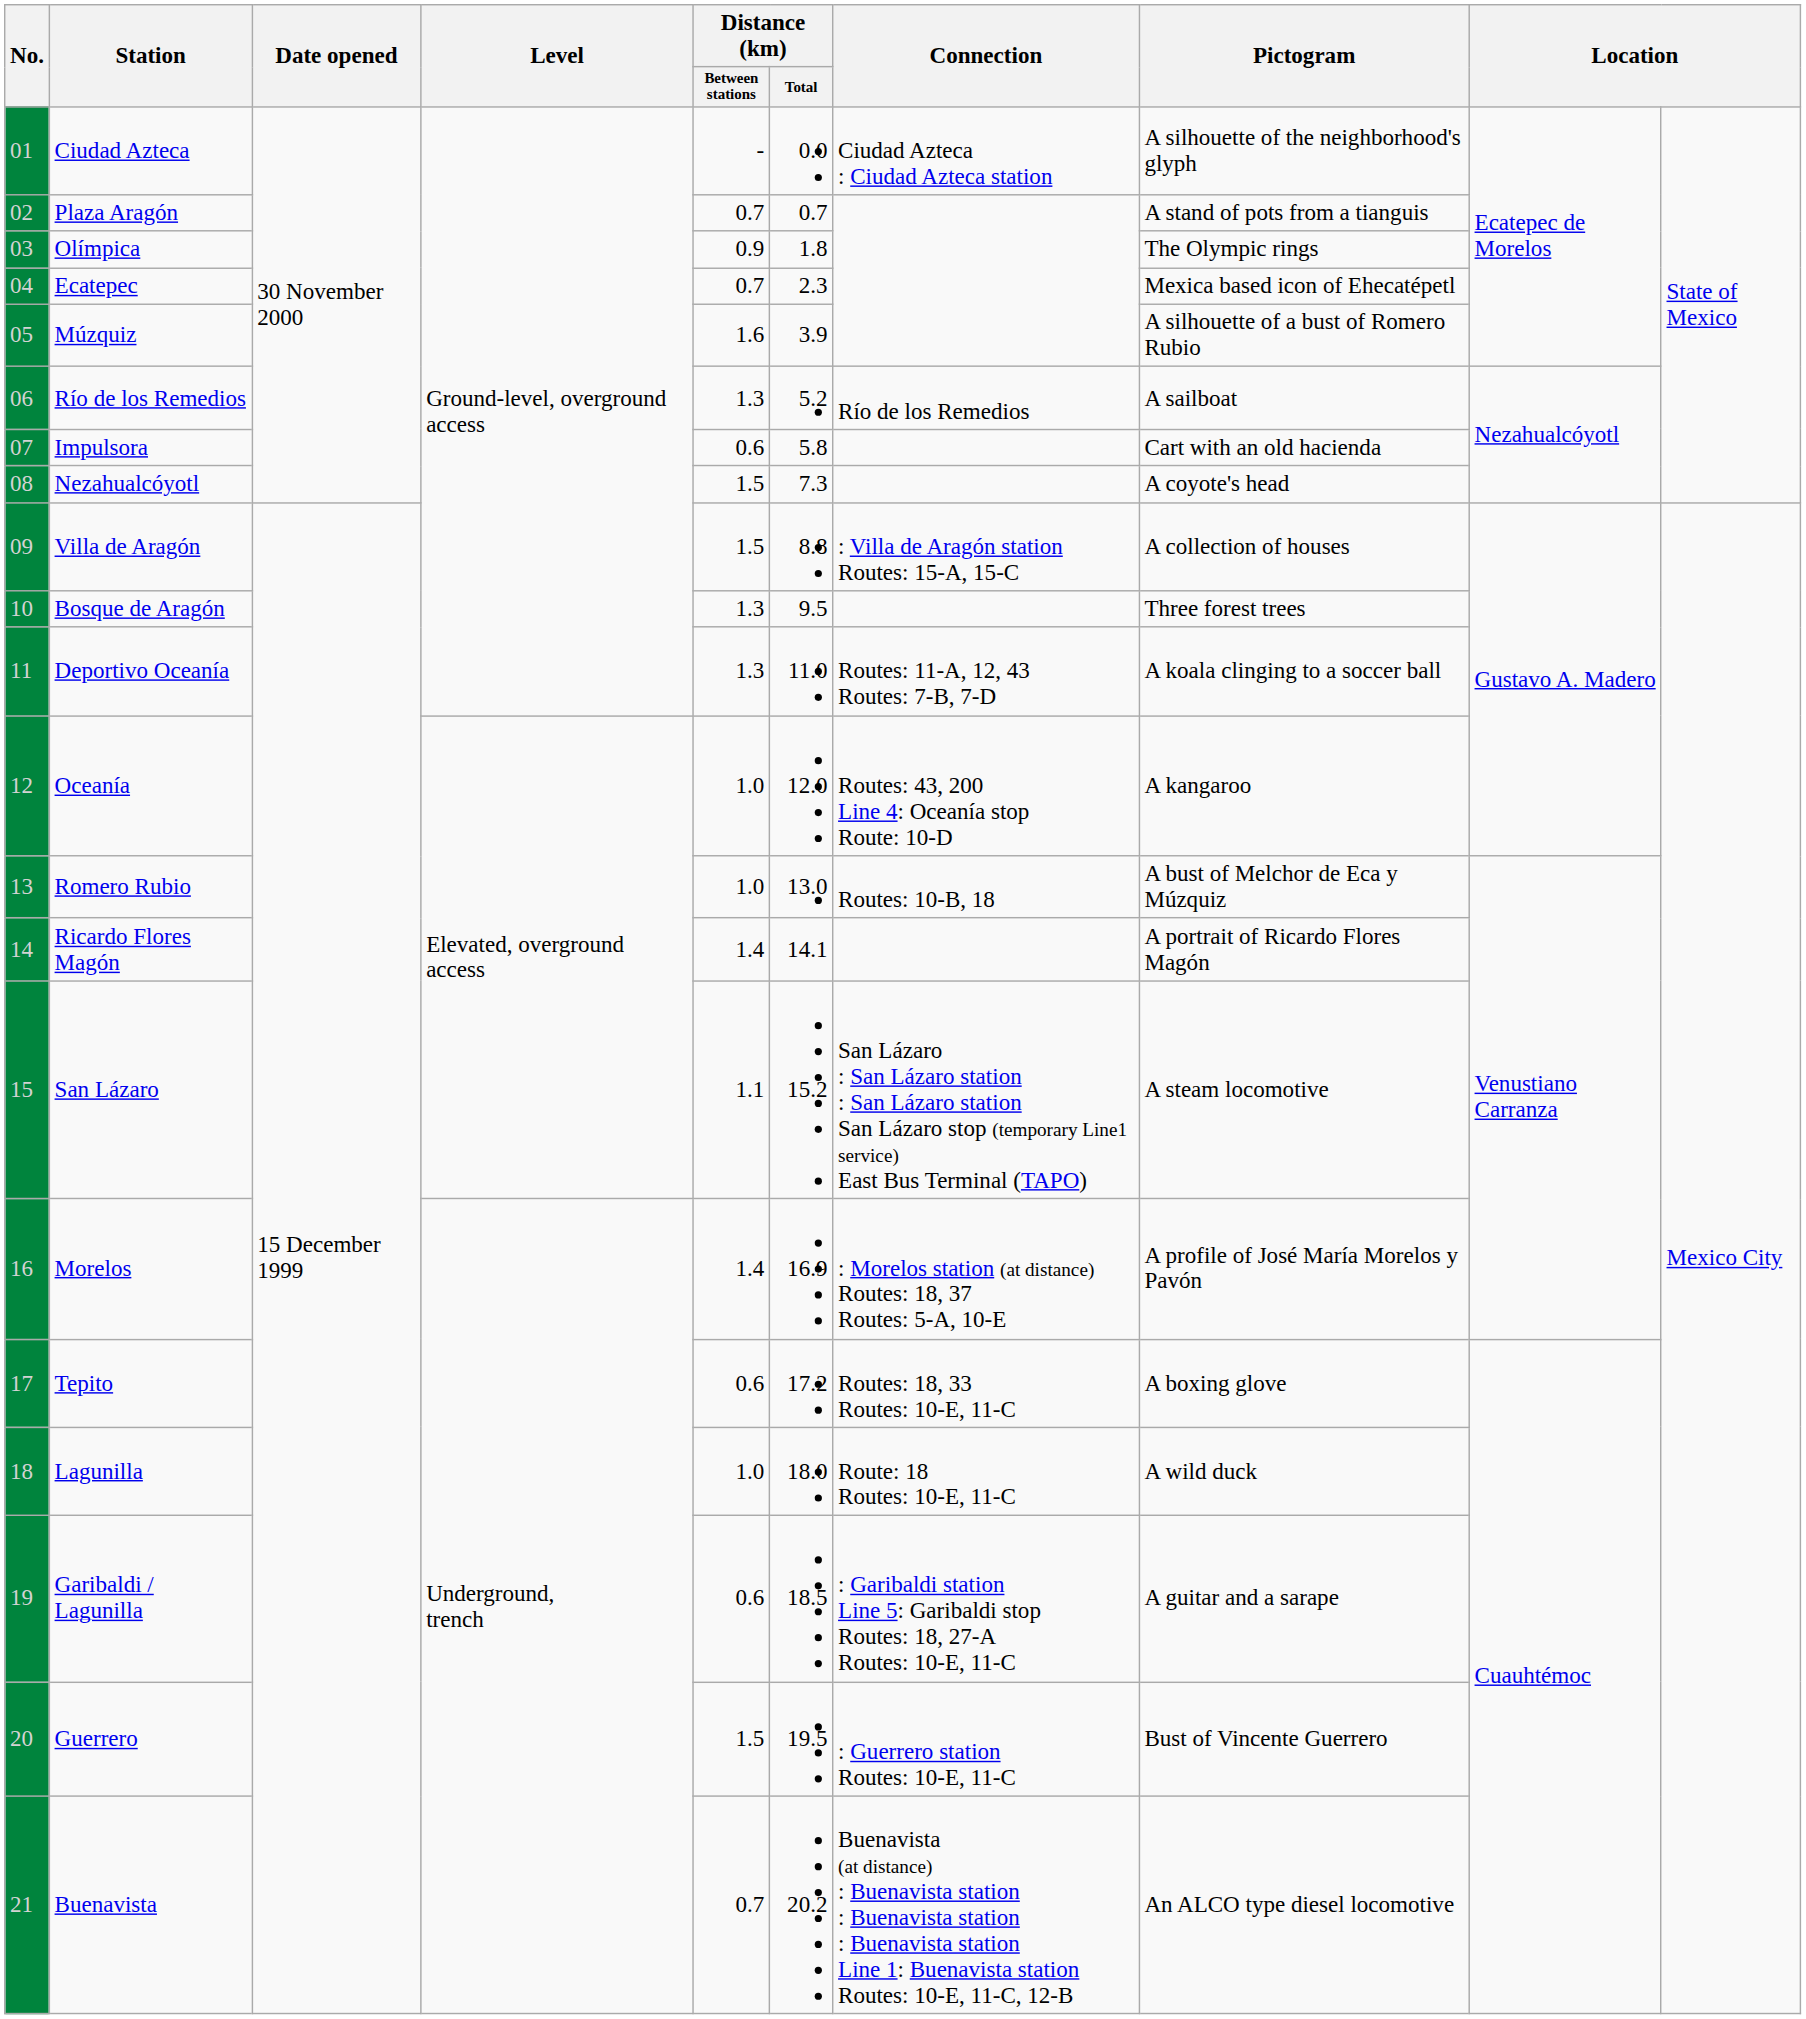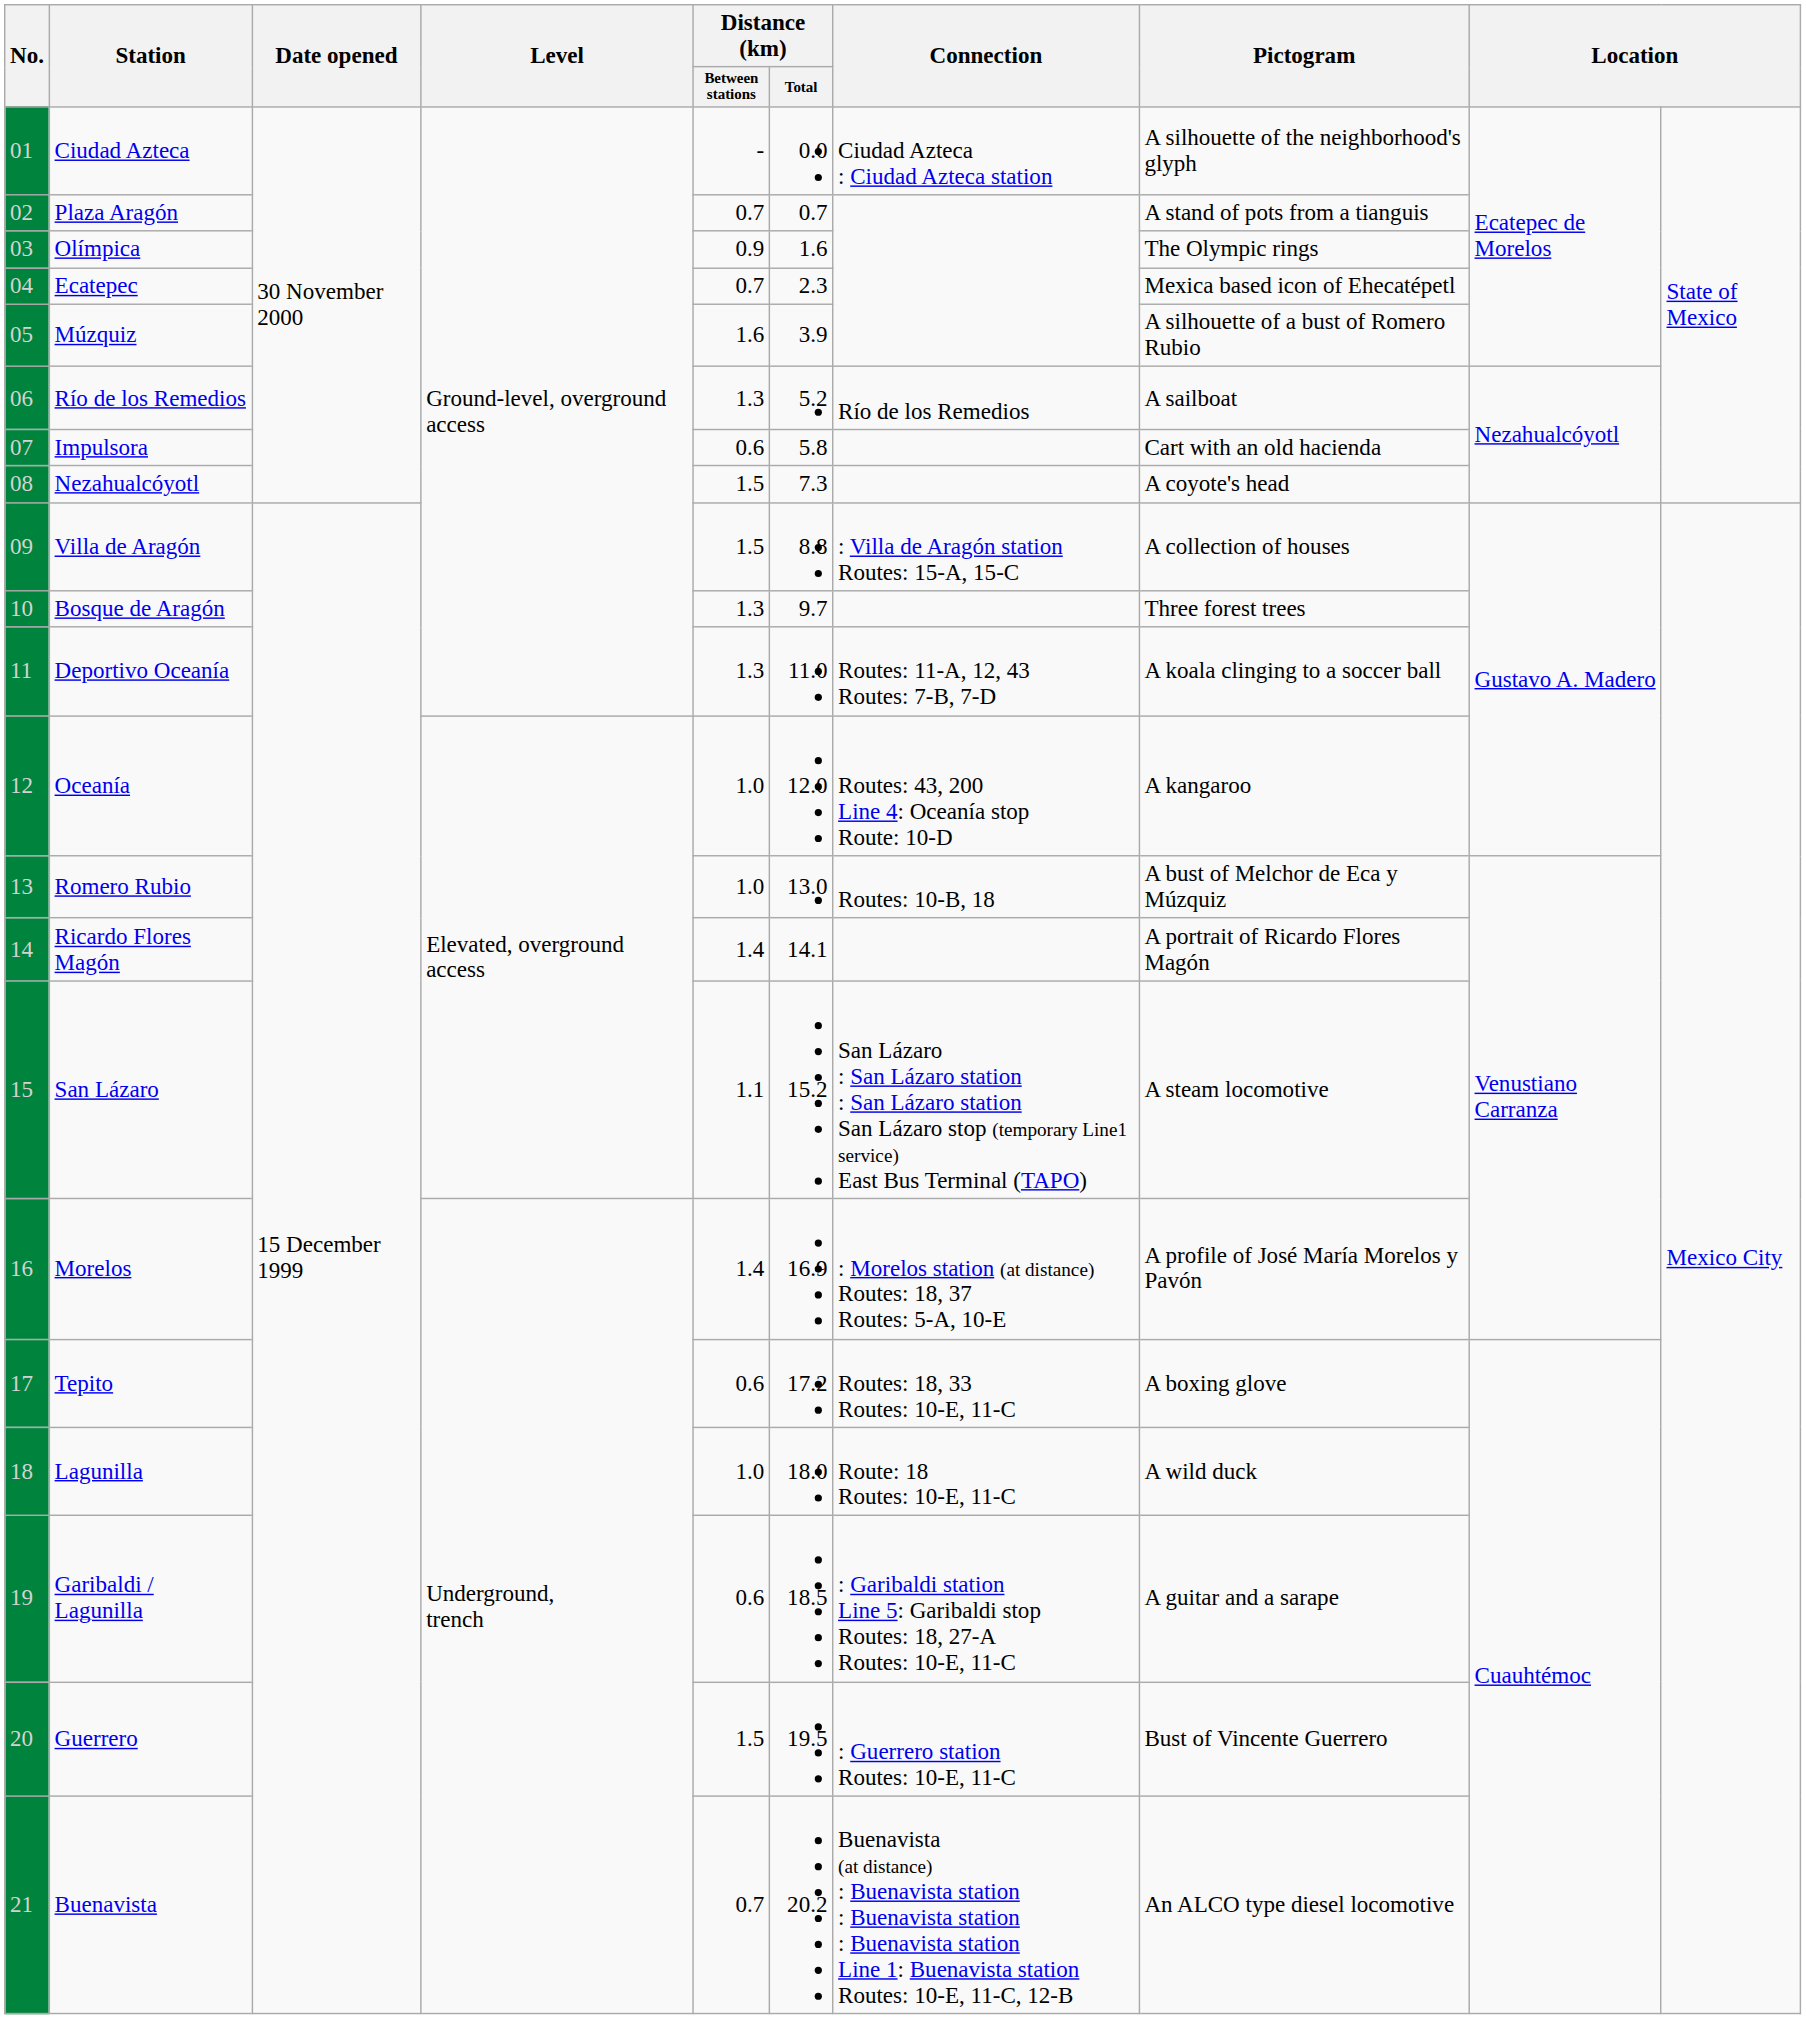Olímpica | Distance (km) / Total: 1.8 -> 1.6
Bosque de Aragón | Distance (km) / Total: 9.5 -> 9.7
